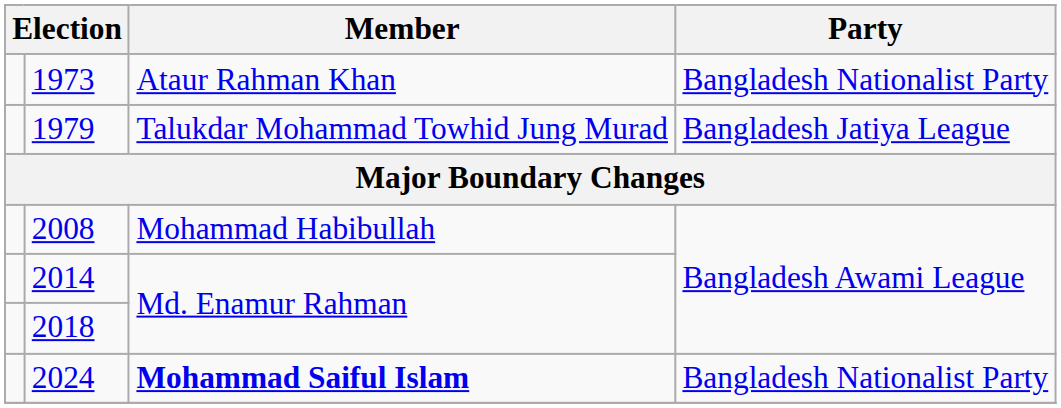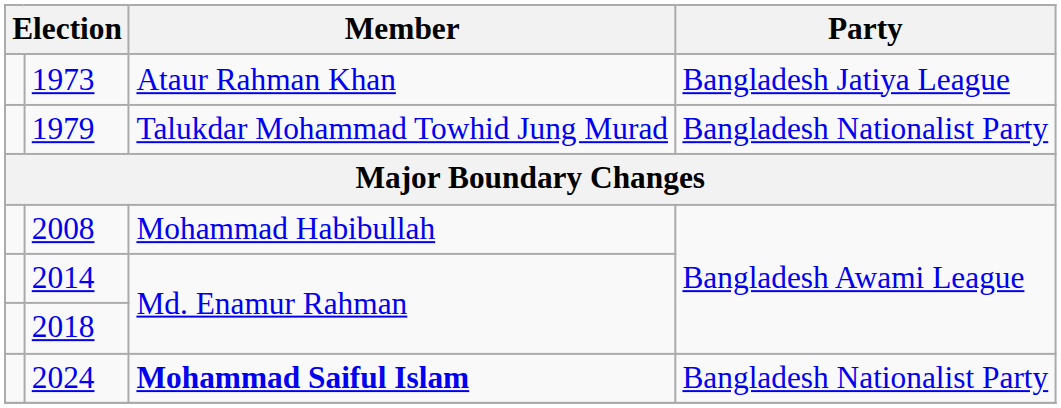1973 | Party: Bangladesh Nationalist Party -> Bangladesh Jatiya League
1979 | Party: Bangladesh Jatiya League -> Bangladesh Nationalist Party
